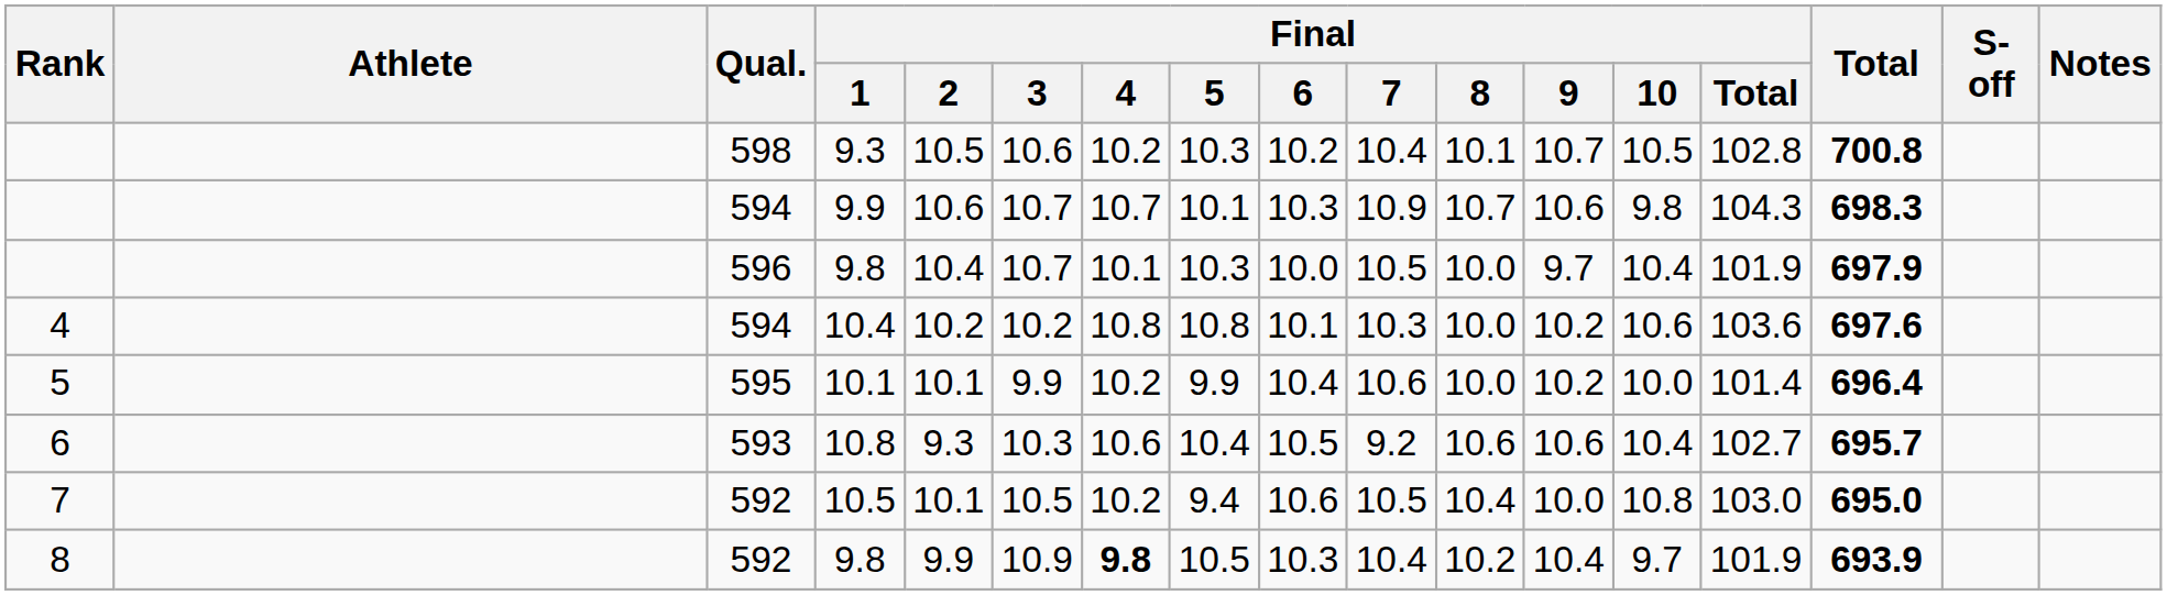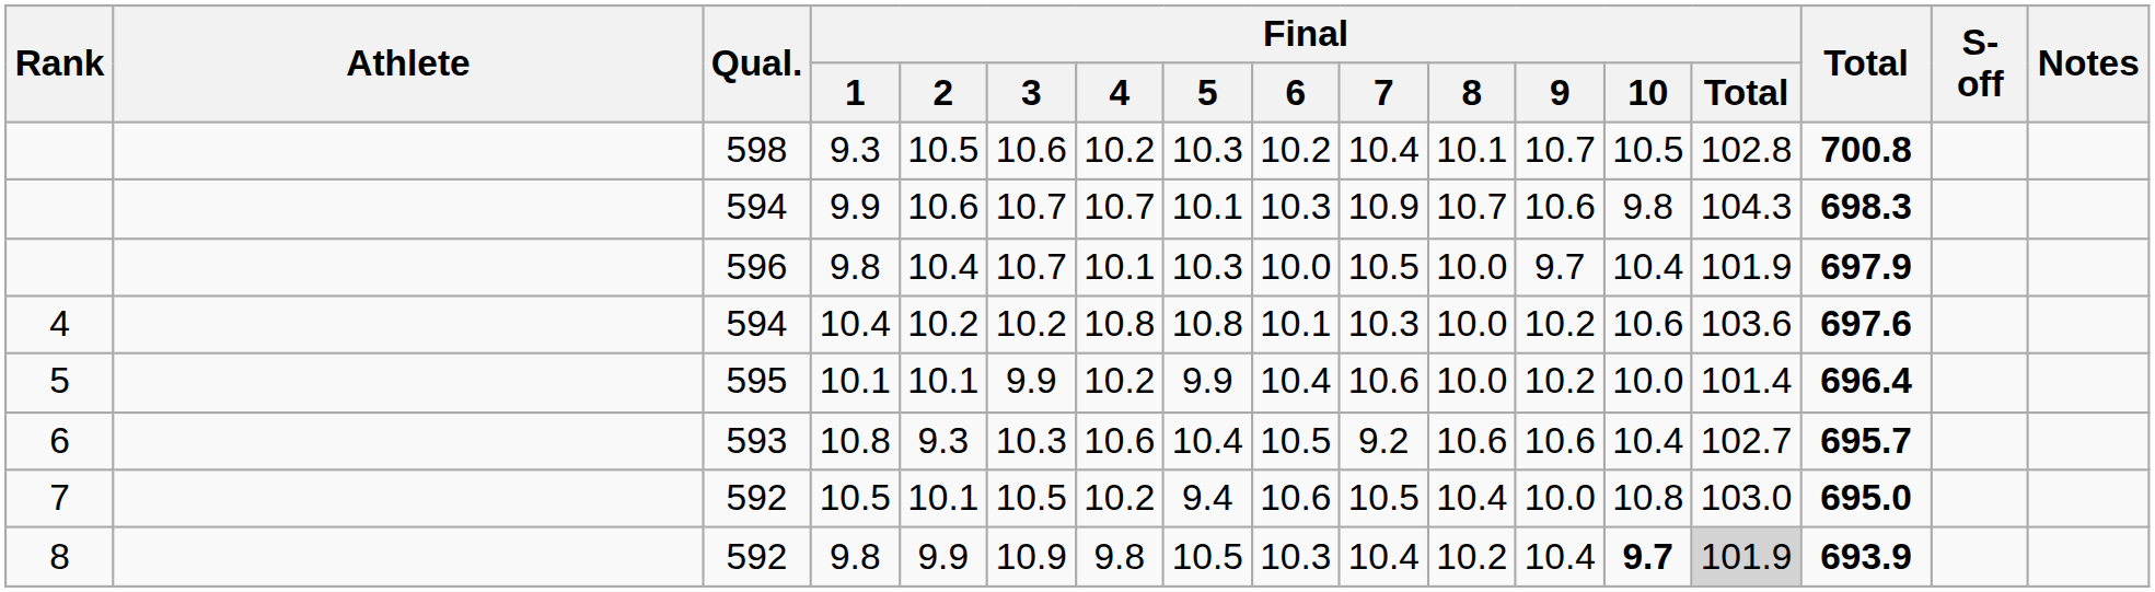8 / 9.8 | Final / 4: bold -> normal
8 / 9.8 | Final / 10: normal -> bold
8 / 9.8 | Final / Total: no background -> lightgrey background
